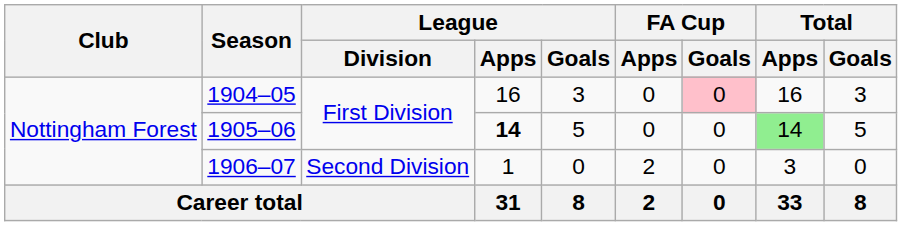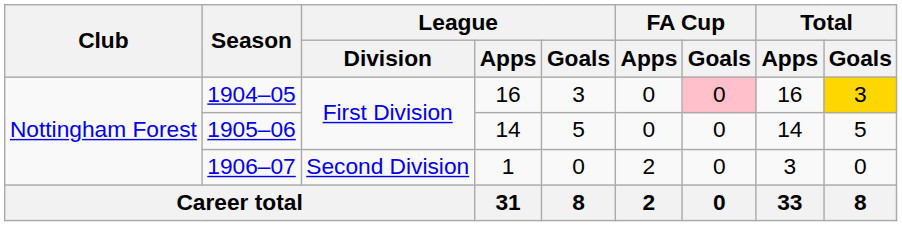1904–05 | Total / Goals: no background -> gold background
1905–06 | League / Apps: bold -> normal
1905–06 | Total / Apps: lightgreen background -> no background
